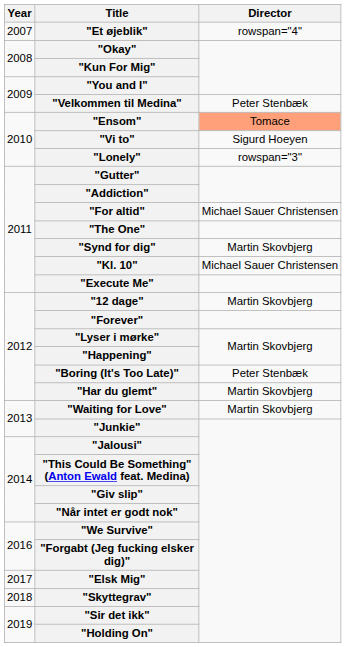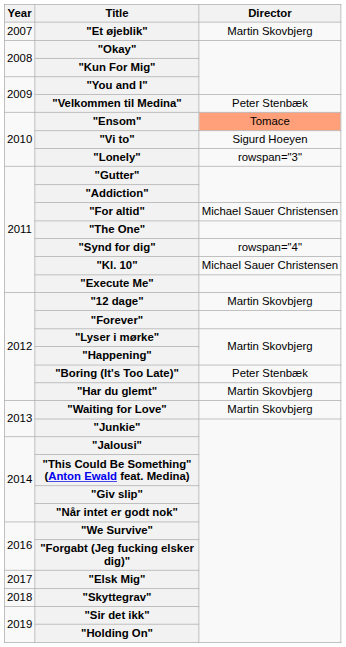"Et øjeblik" | Director: rowspan="4" -> Martin Skovbjerg
"Synd for dig" | Director: Martin Skovbjerg -> rowspan="4"
